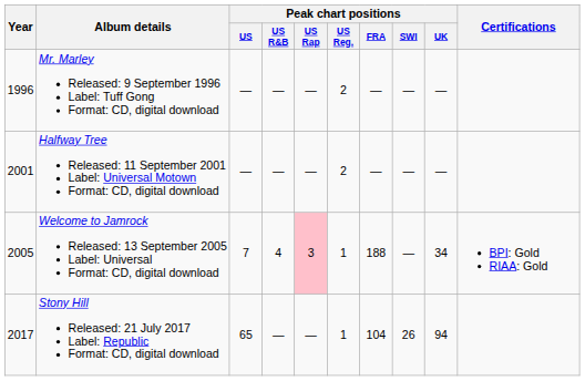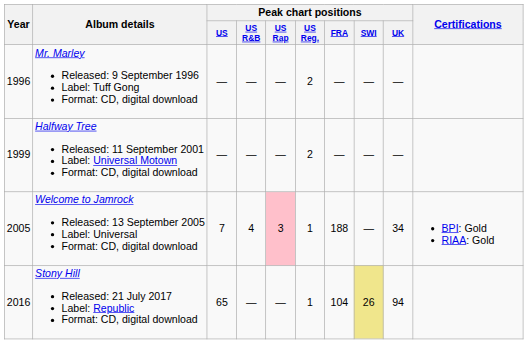row 4 | Year: 2001 -> 1999
row 6 | Year: 2017 -> 2016
row 6 | Peak chart positions / SWI: no background -> khaki background
